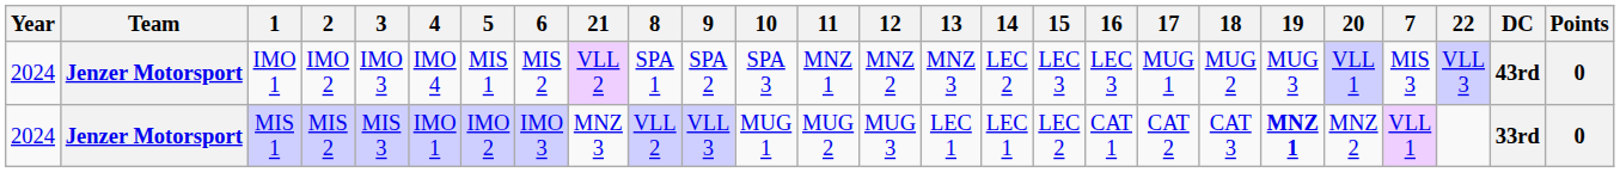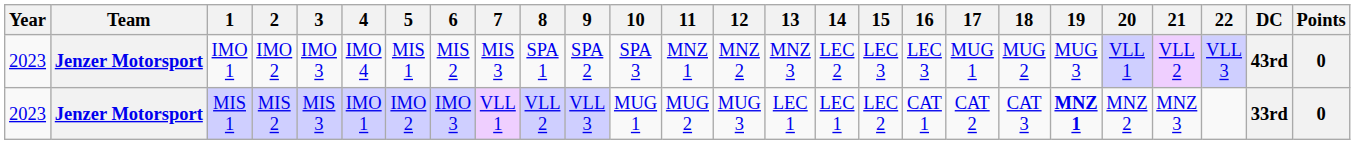columns swapped: 7 <-> 21
row 2 | Year: 2024 -> 2023
row 3 | Year: 2024 -> 2023
